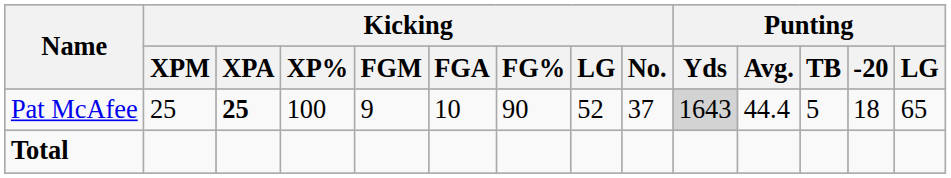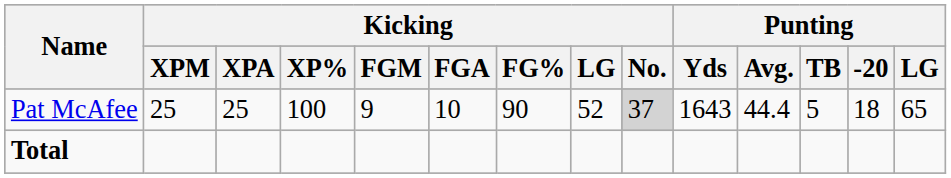Pat McAfee | Kicking / XPA: bold -> normal
Pat McAfee | Kicking / No.: no background -> lightgrey background
Pat McAfee | Punting / Yds: lightgrey background -> no background
